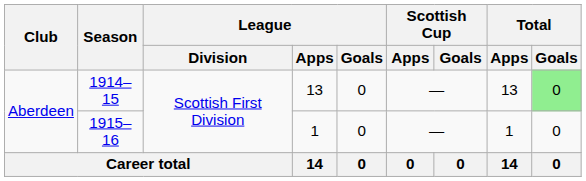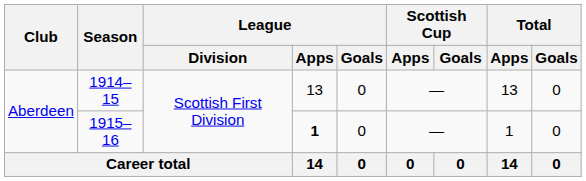1914–15 | Total / Goals: lightgreen background -> no background
1915–16 | League / Apps: normal -> bold
